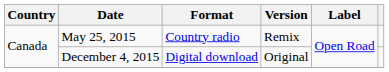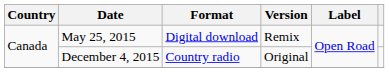May 25, 2015 | Format: Country radio -> Digital download
December 4, 2015 | Format: Digital download -> Country radio
